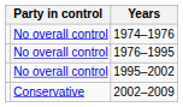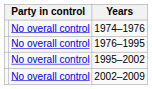2002–2009 | column 2: Conservative -> No overall control
